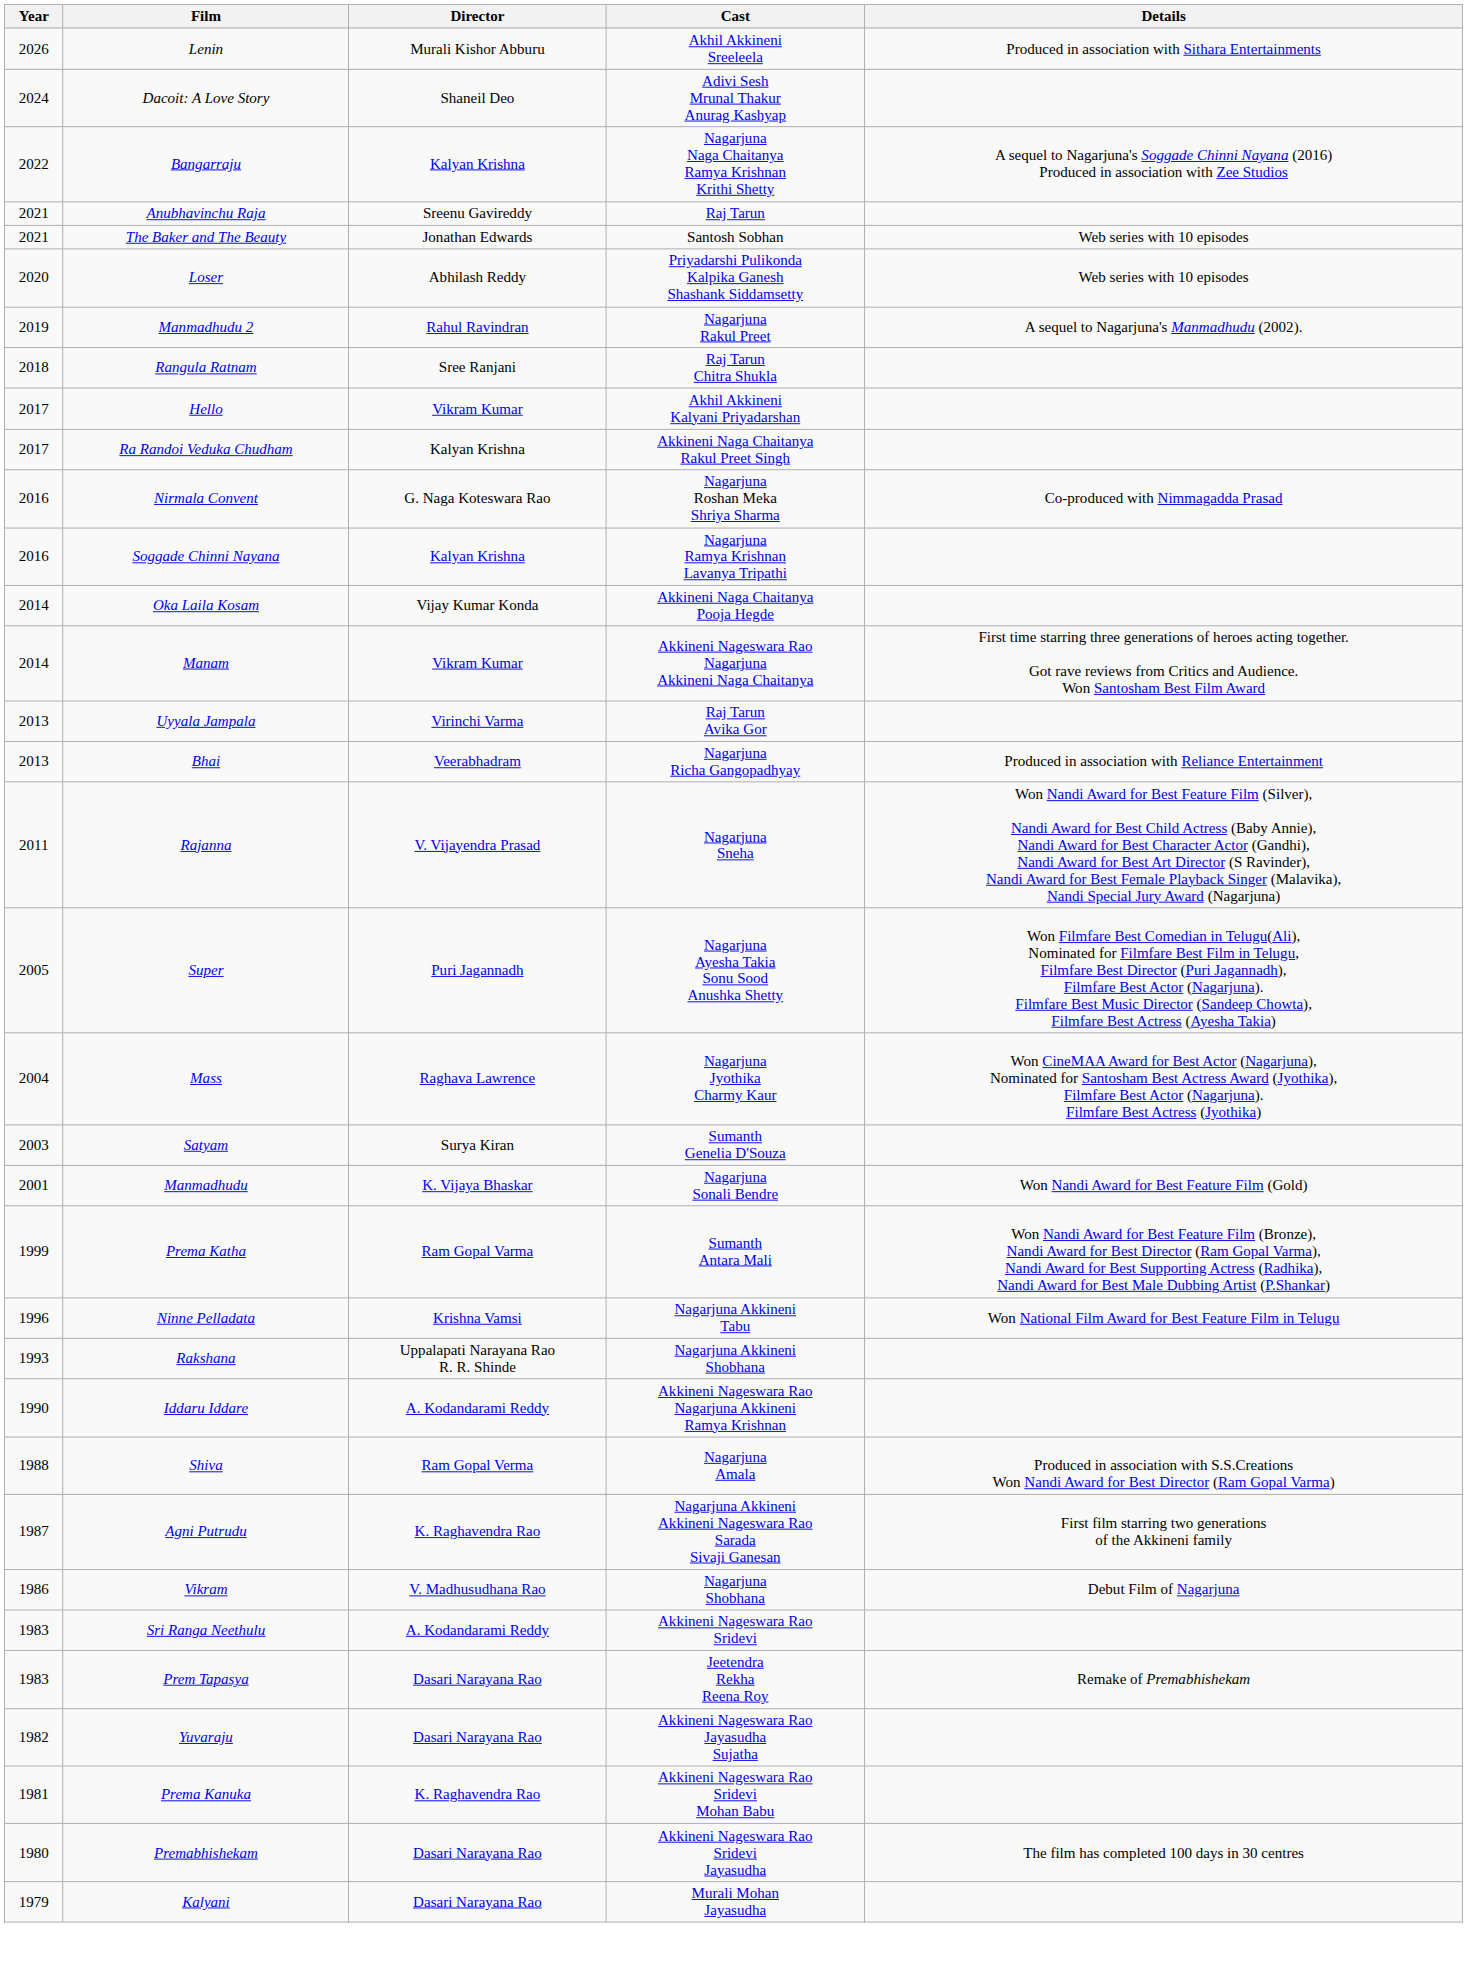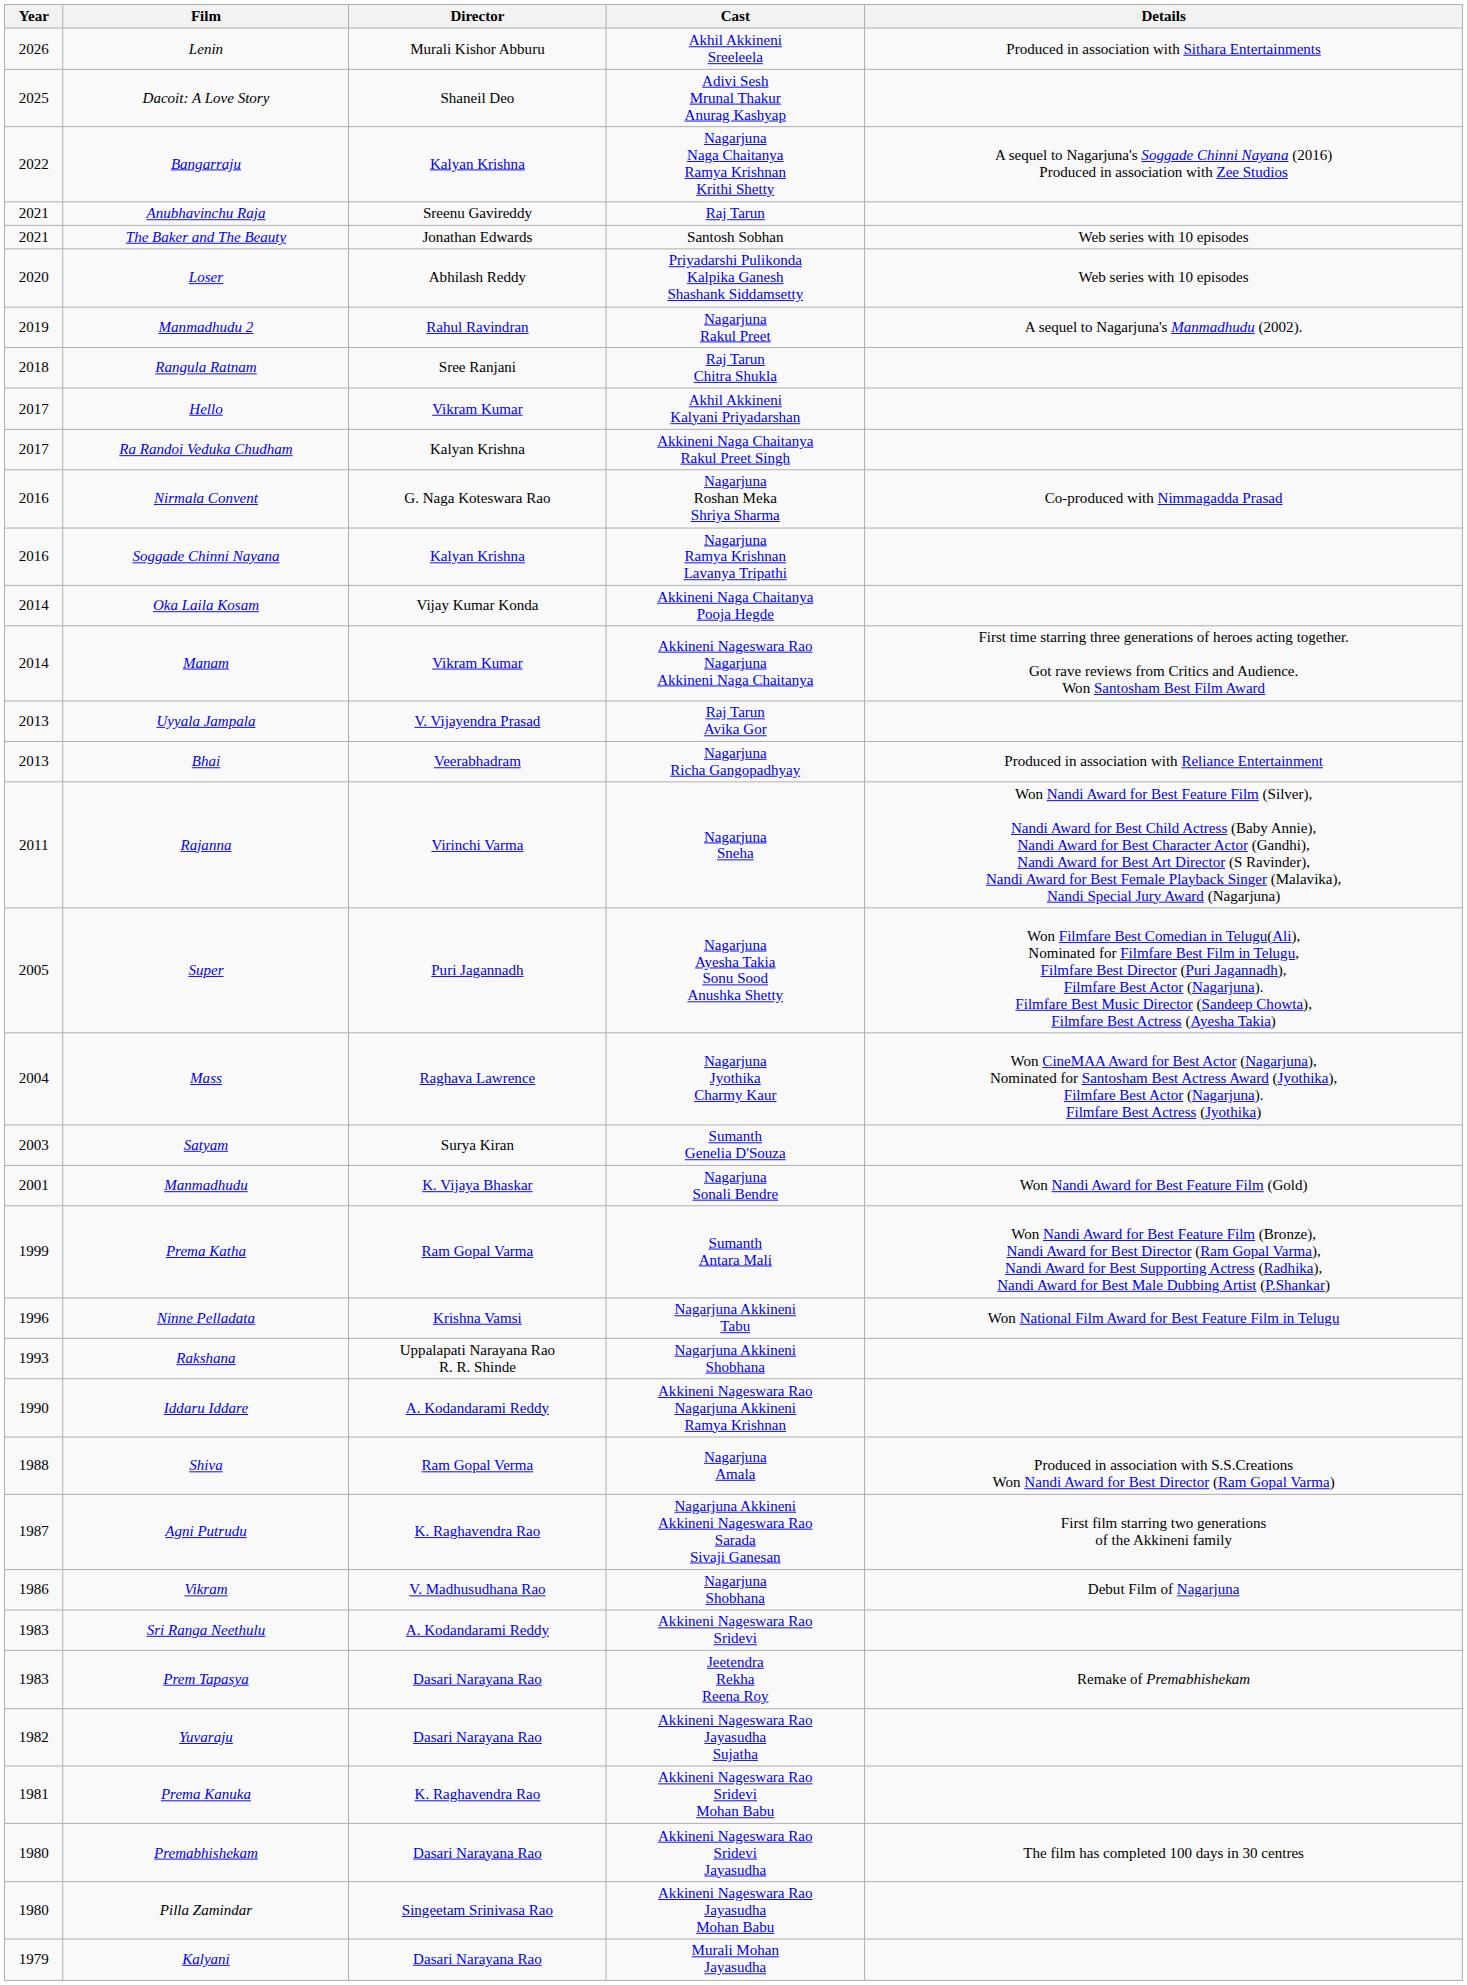Dacoit: A Love Story | Year: 2024 -> 2025
Uyyala Jampala | Director: Virinchi Varma -> V. Vijayendra Prasad
Rajanna | Director: V. Vijayendra Prasad -> Virinchi Varma
+ row: 1980 | Pilla Zamindar | Singeetam Srinivasa Rao | Akkineni Nageswara Rao Jayasudha Mohan Babu
